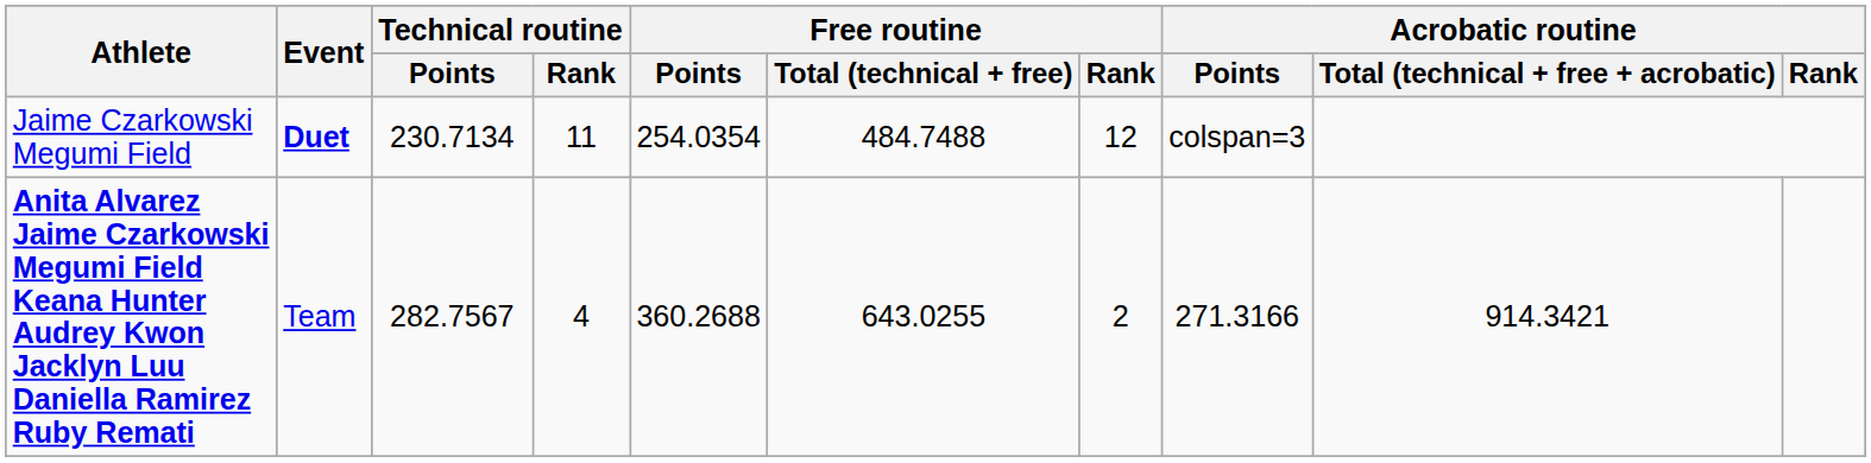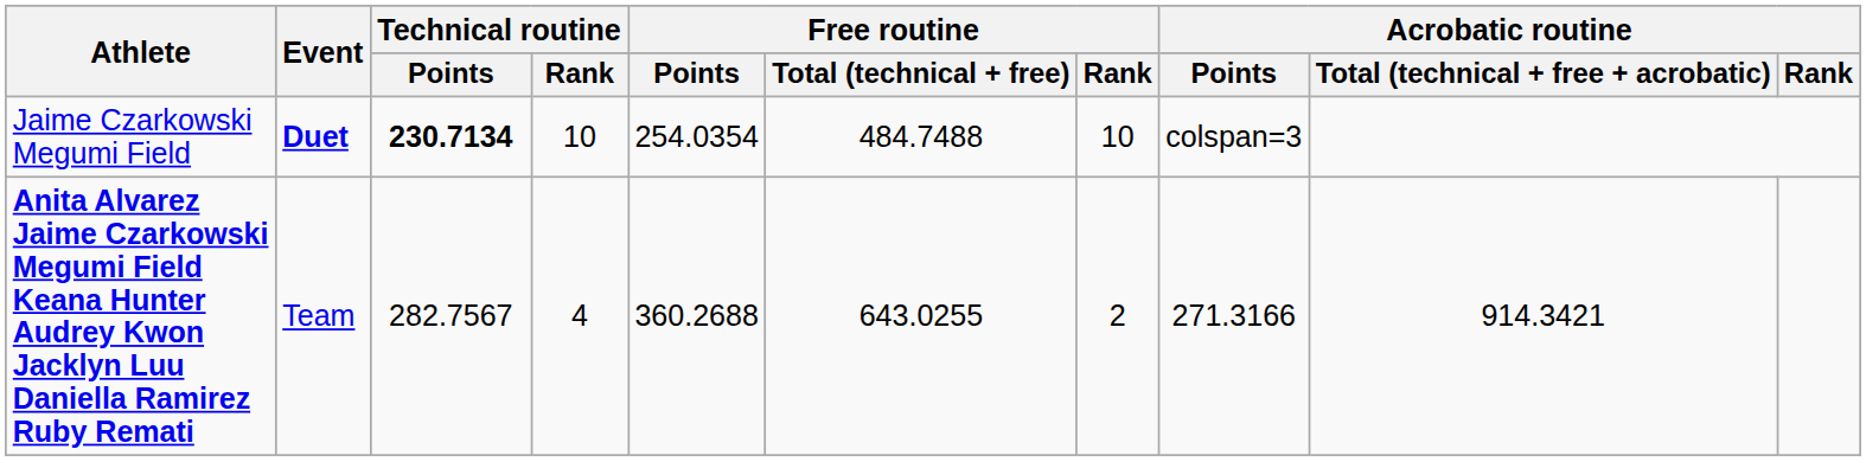Jaime Czarkowski Megumi Field | Technical routine / Points: normal -> bold
Jaime Czarkowski Megumi Field | Technical routine / Rank: 11 -> 10
Jaime Czarkowski Megumi Field | Free routine / Rank: 12 -> 10
